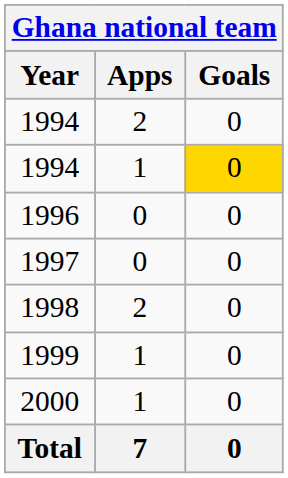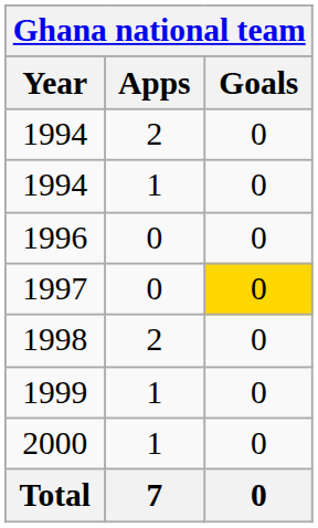1994 / 1 | Goals: gold background -> no background
1997 | Goals: no background -> gold background
